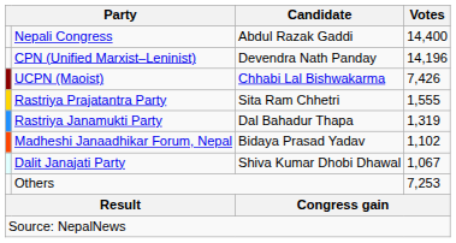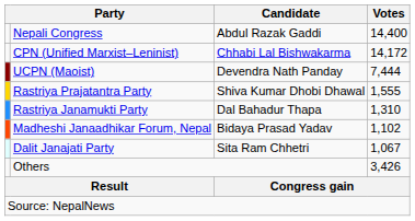CPN (Unified Marxist–Leninist) | Candidate: Devendra Nath Panday -> Chhabi Lal Bishwakarma
CPN (Unified Marxist–Leninist) | Votes: 14,196 -> 14,172
UCPN (Maoist) | Candidate: Chhabi Lal Bishwakarma -> Devendra Nath Panday
UCPN (Maoist) | Votes: 7,426 -> 7,444
Rastriya Prajatantra Party | Candidate: Sita Ram Chhetri -> Shiva Kumar Dhobi Dhawal
Rastriya Janamukti Party | Votes: 1,319 -> 1,310
Dalit Janajati Party | Candidate: Shiva Kumar Dhobi Dhawal -> Sita Ram Chhetri
Others | Votes: 7,253 -> 3,426
